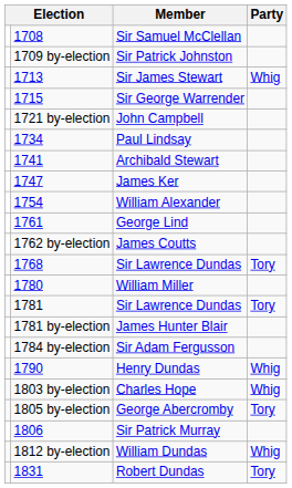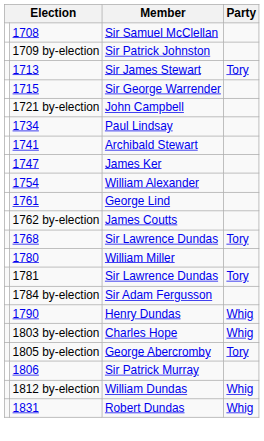Sir James Stewart | Party: Whig -> Tory
- row: 1781 by-election | James Hunter Blair
Robert Dundas | Party: Tory -> Whig
